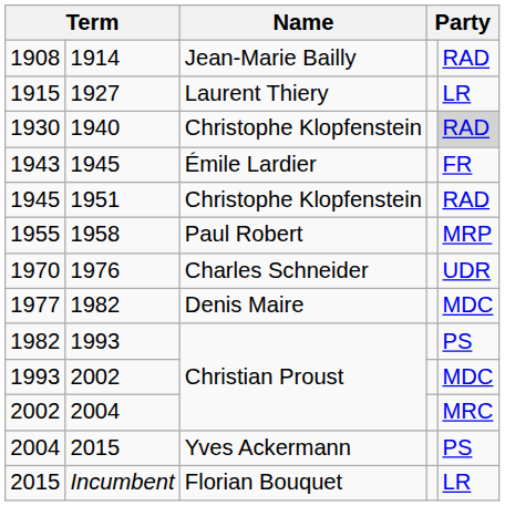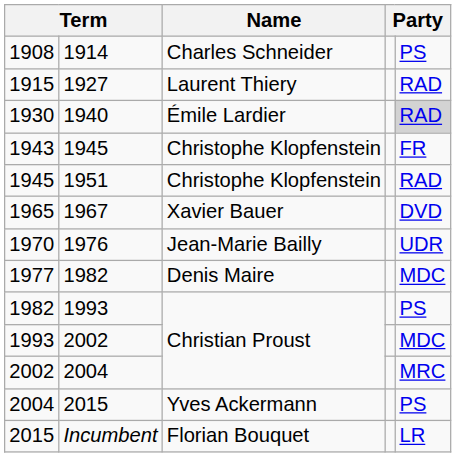1908 | Name: Jean-Marie Bailly -> Charles Schneider
1908 | column 5: RAD -> PS
1915 | column 5: LR -> RAD
1930 | Name: Christophe Klopfenstein -> Émile Lardier
1943 | Name: Émile Lardier -> Christophe Klopfenstein
- row: 1955 | 1958 | Paul Robert | MRP
+ row: 1965 | 1967 | Xavier Bauer | DVD
1970 | Name: Charles Schneider -> Jean-Marie Bailly
